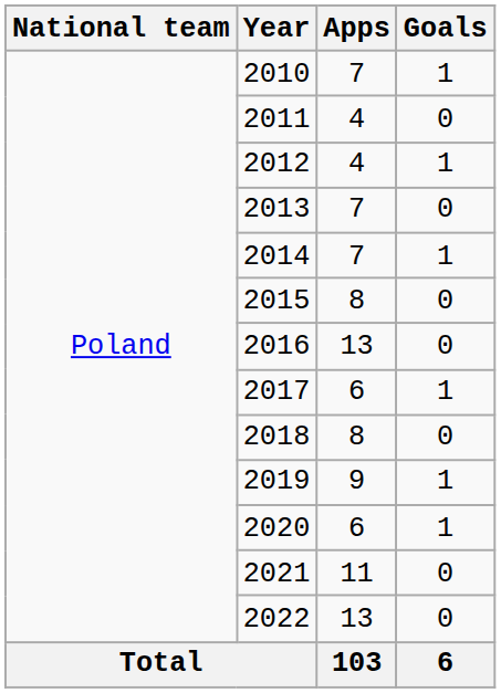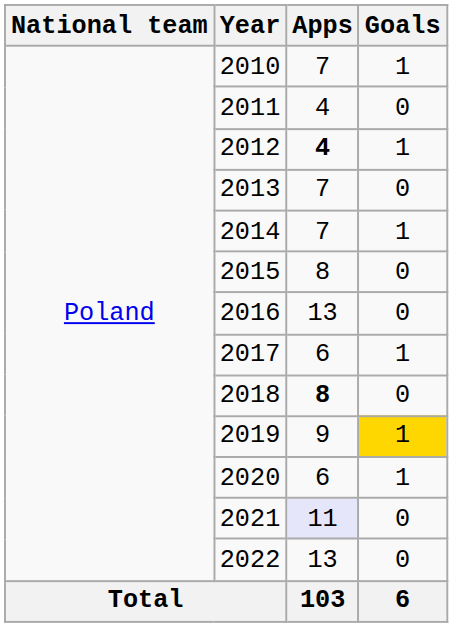2012 | Apps: normal -> bold
2018 | Apps: normal -> bold
2019 | Goals: no background -> gold background
2021 | Apps: no background -> lavender background
